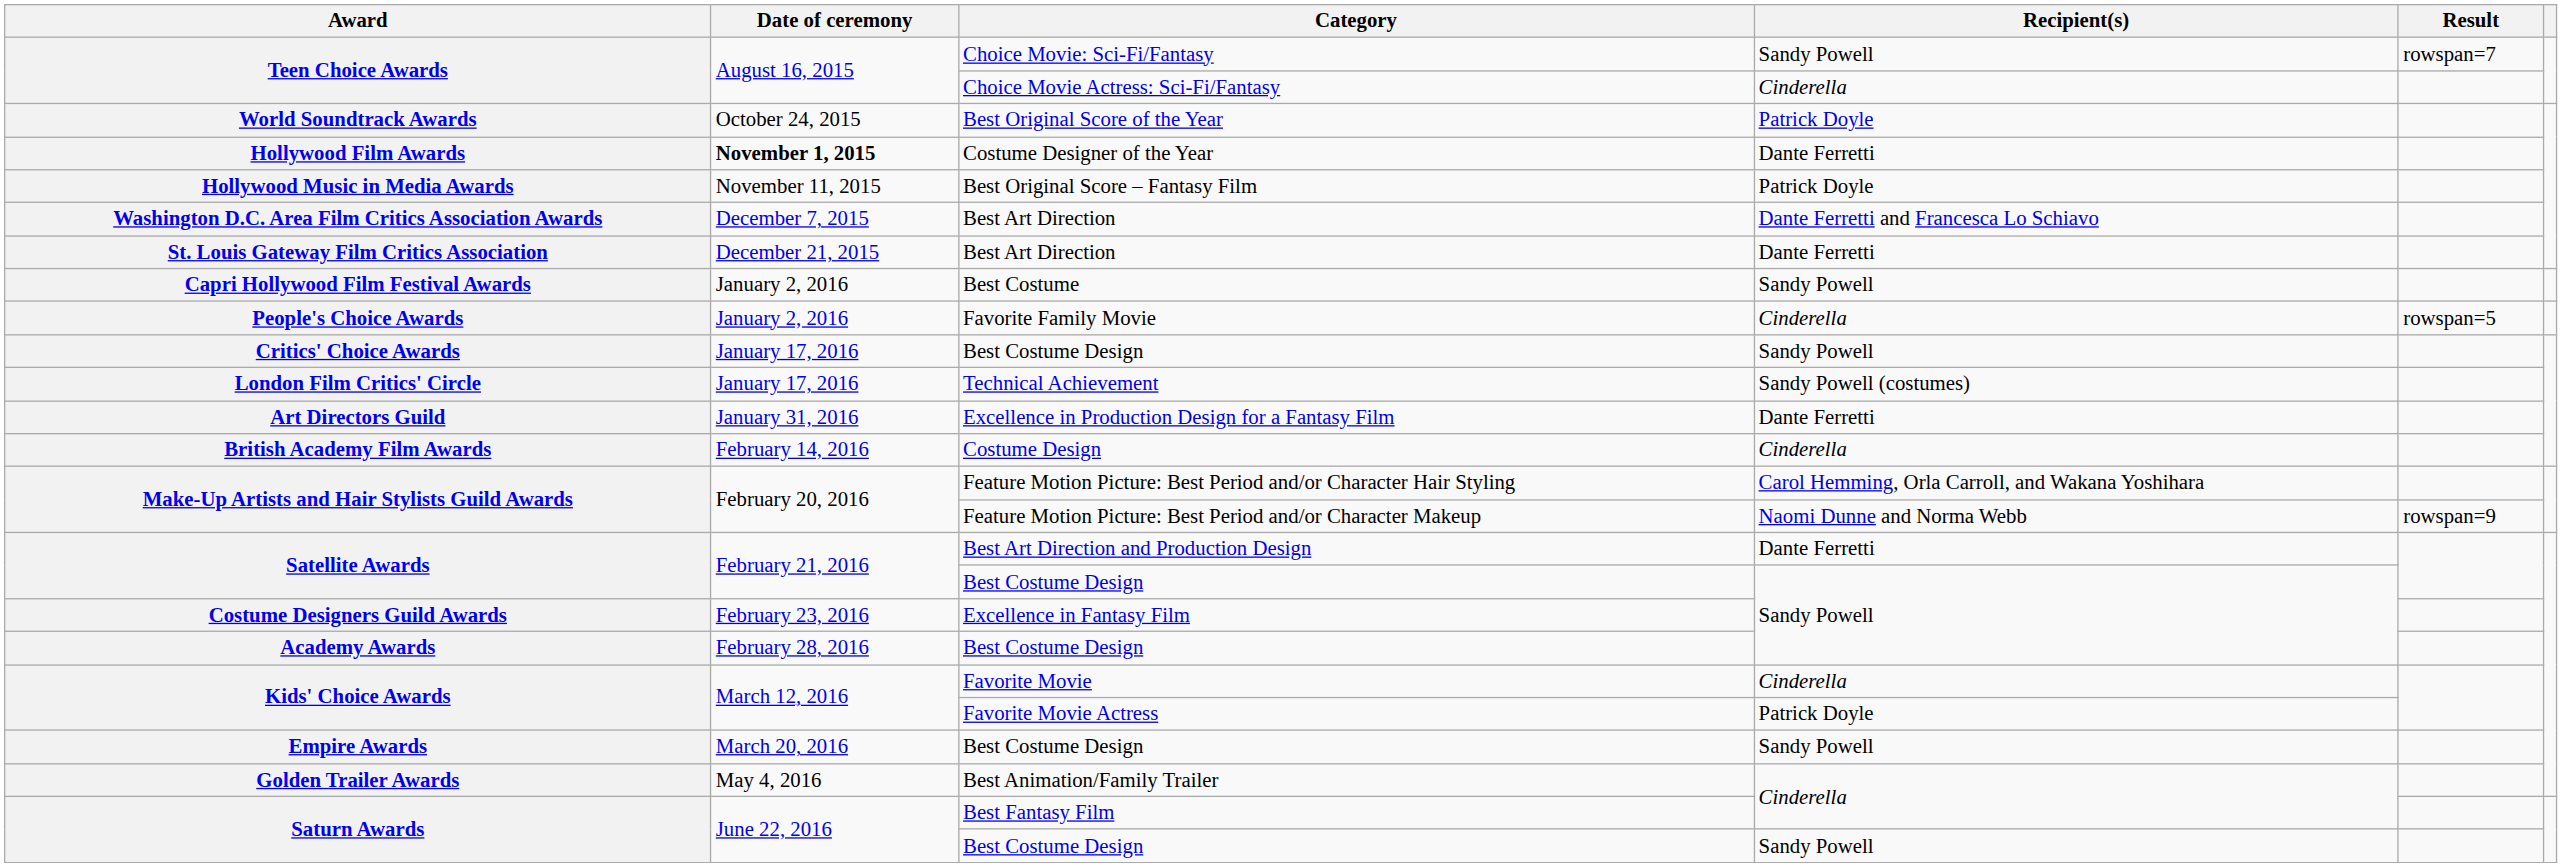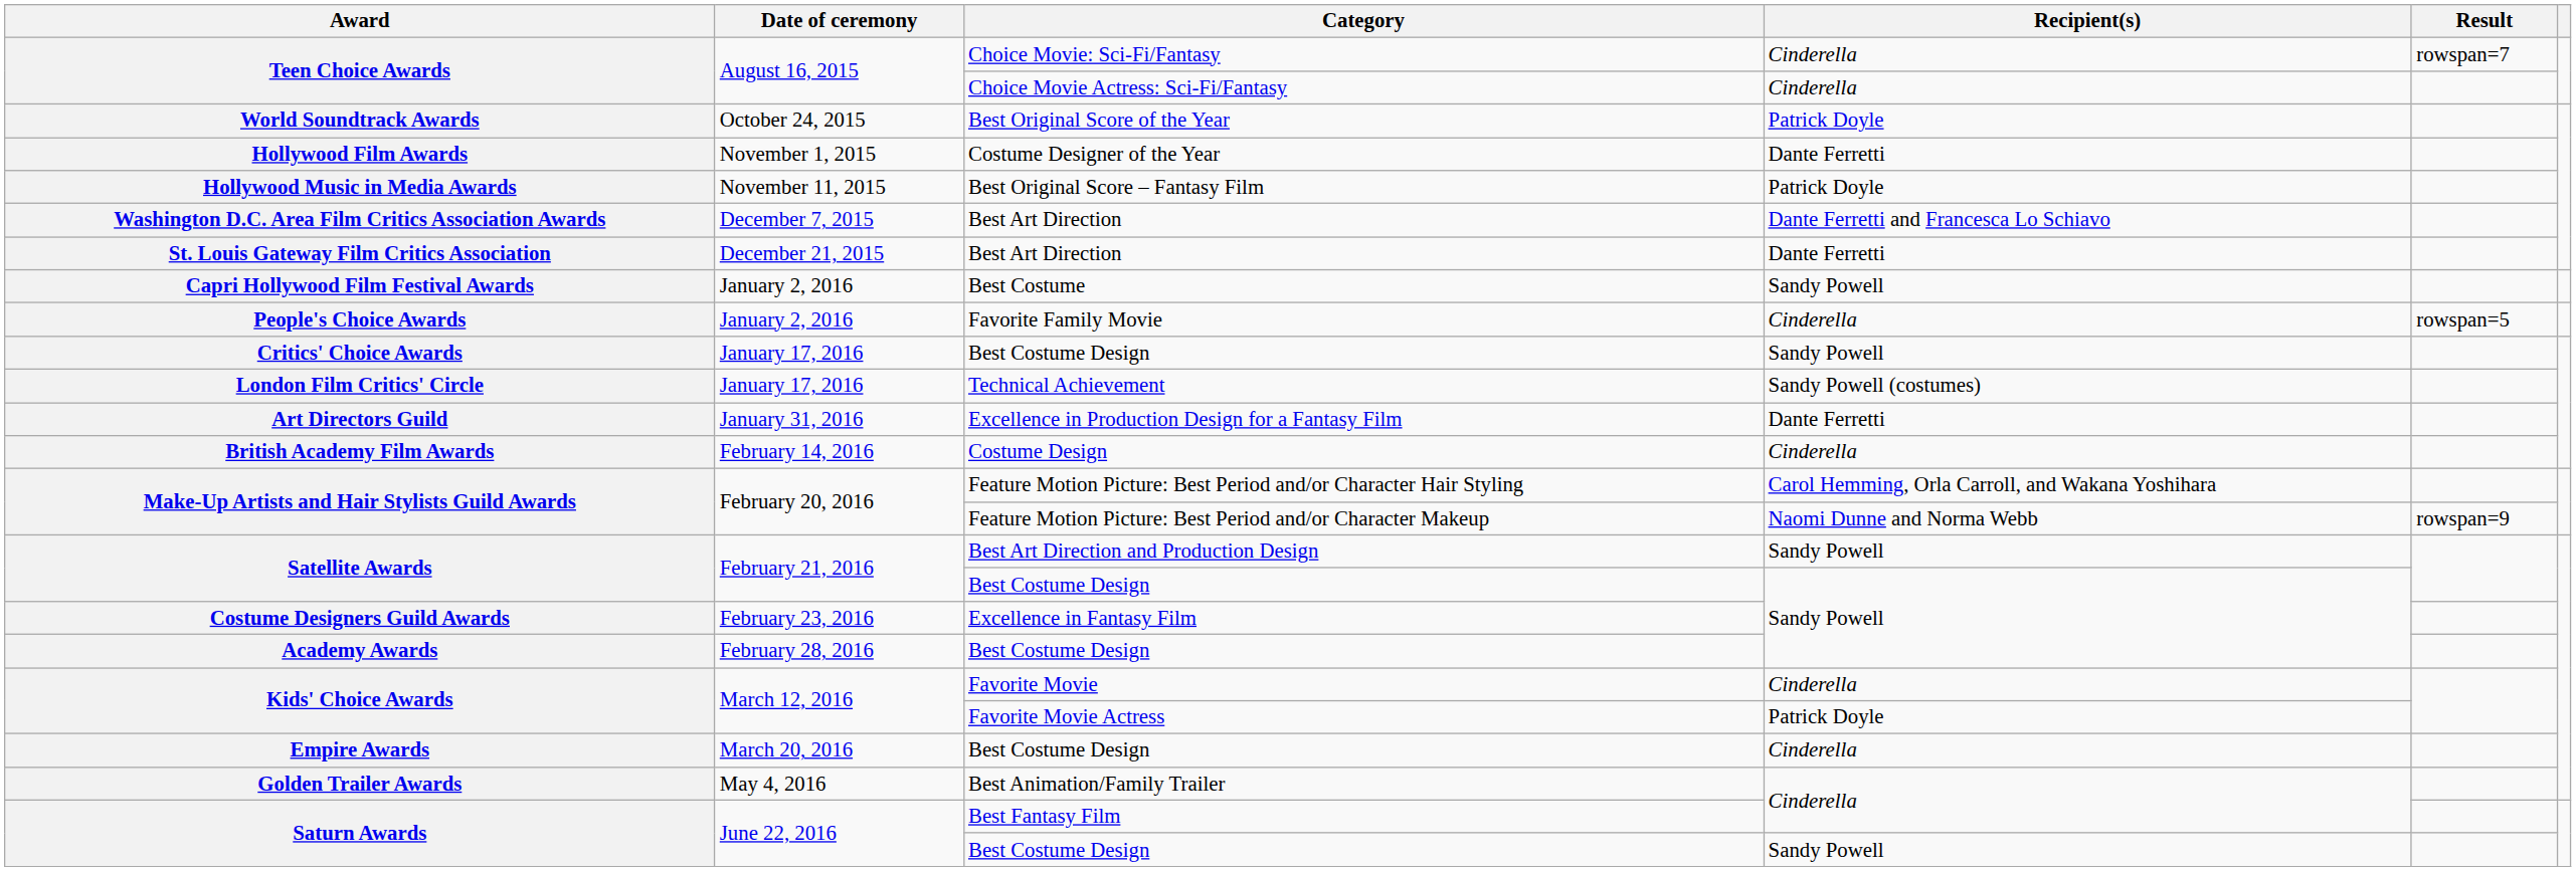Teen Choice Awards / Choice Movie: Sci-Fi/Fantasy | Recipient(s): Sandy Powell -> Cinderella
Hollywood Film Awards | Date of ceremony: bold -> normal
Satellite Awards / Best Art Direction and Production Design | Recipient(s): Dante Ferretti -> Sandy Powell
Empire Awards | Recipient(s): Sandy Powell -> Cinderella
